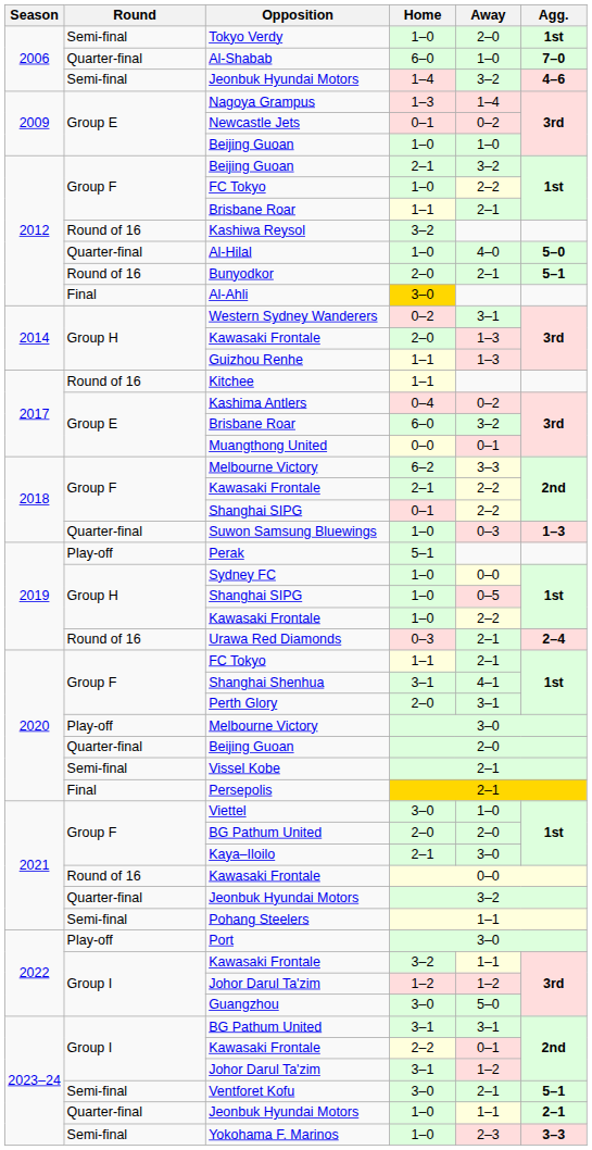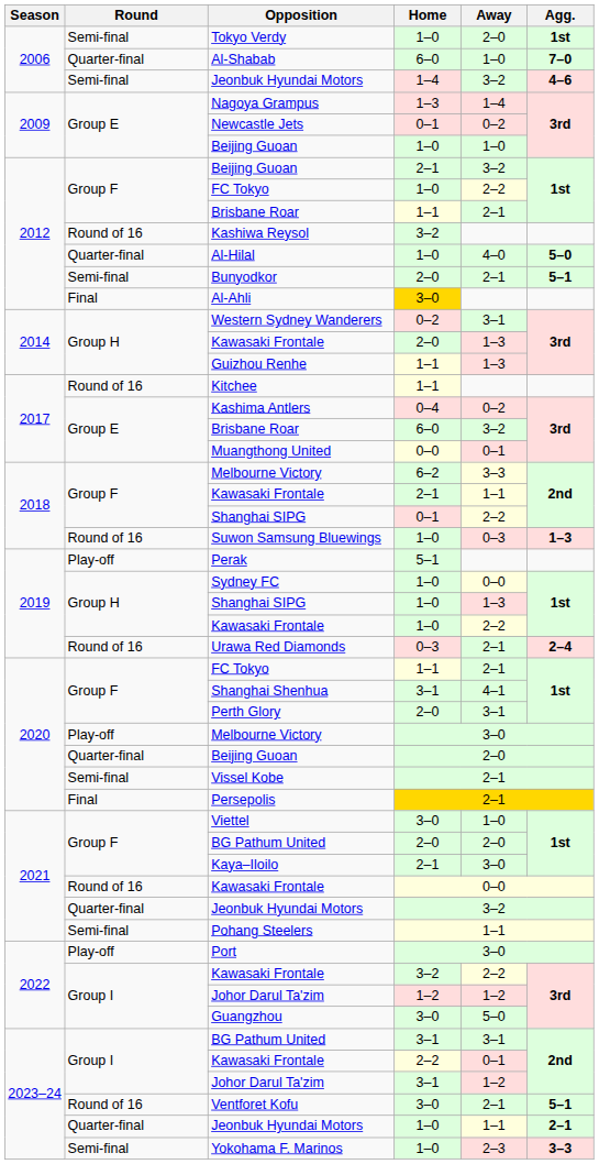Bunyodkor | Round: Round of 16 -> Semi-final
Kawasaki Frontale / 2–1 | Away: 2–2 -> 1–1
Suwon Samsung Bluewings | Round: Quarter-final -> Round of 16
Shanghai SIPG / 1–0 | Away: 0–5 -> 1–3
Kawasaki Frontale / 3–2 | Away: 1–1 -> 2–2
Ventforet Kofu | Round: Semi-final -> Round of 16
